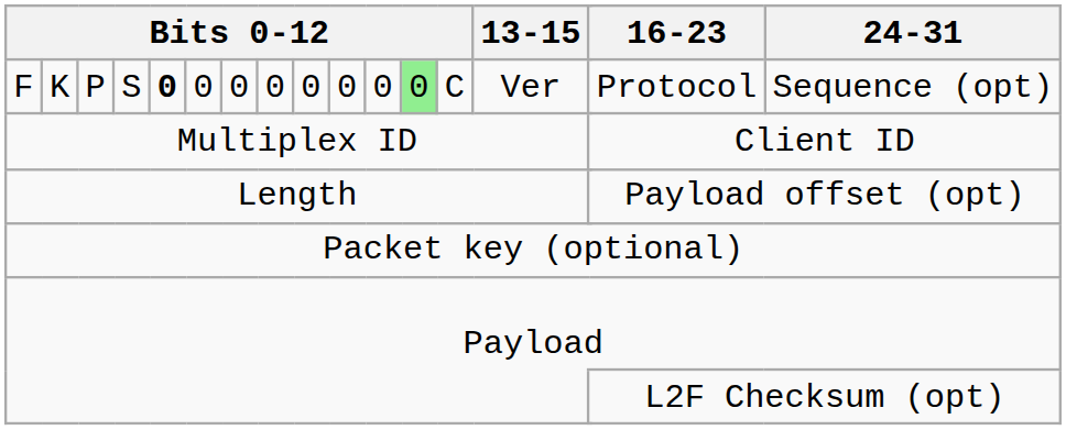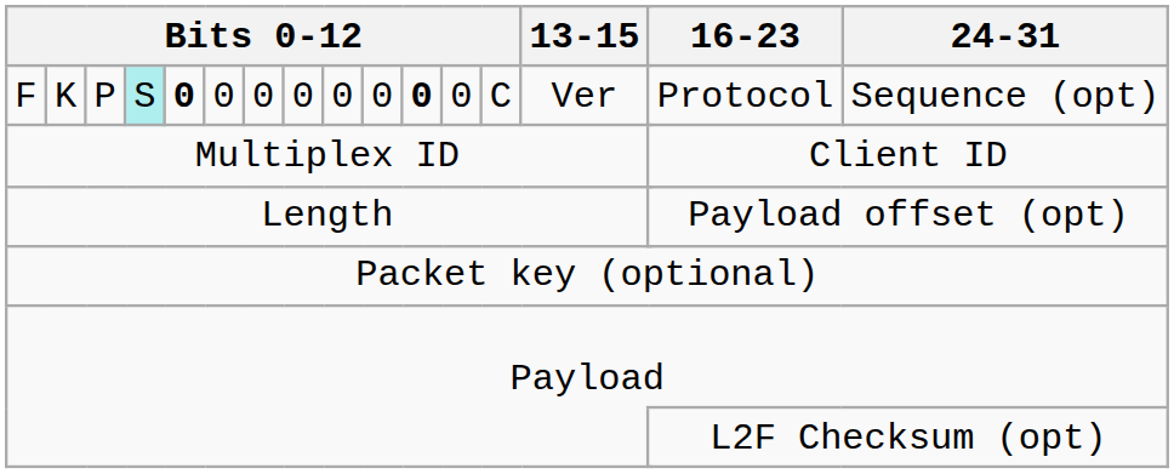F | column 4: no background -> paleturquoise background
F | column 11: normal -> bold
F | column 12: lightgreen background -> no background
